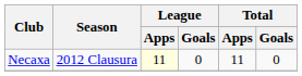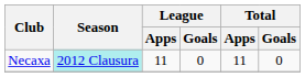Necaxa | Season: no background -> paleturquoise background
Necaxa | League / Apps: lightyellow background -> no background
